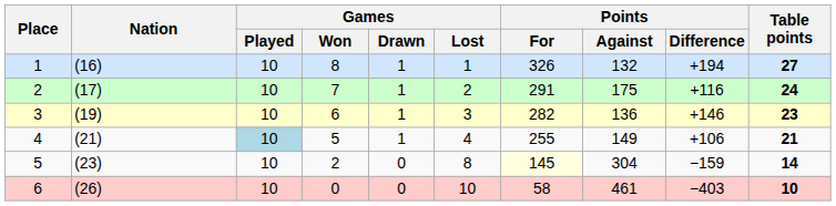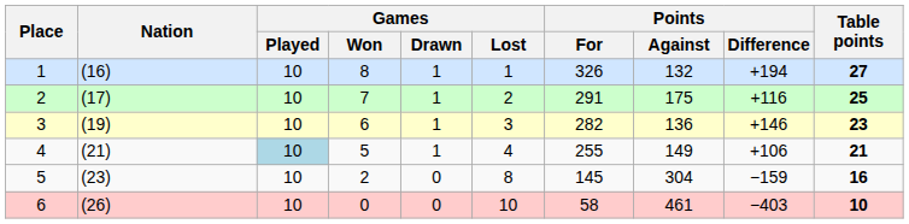row 4 | Table points: 24 -> 25
row 7 | Points / For: lightyellow background -> no background
row 7 | Table points: 14 -> 16
